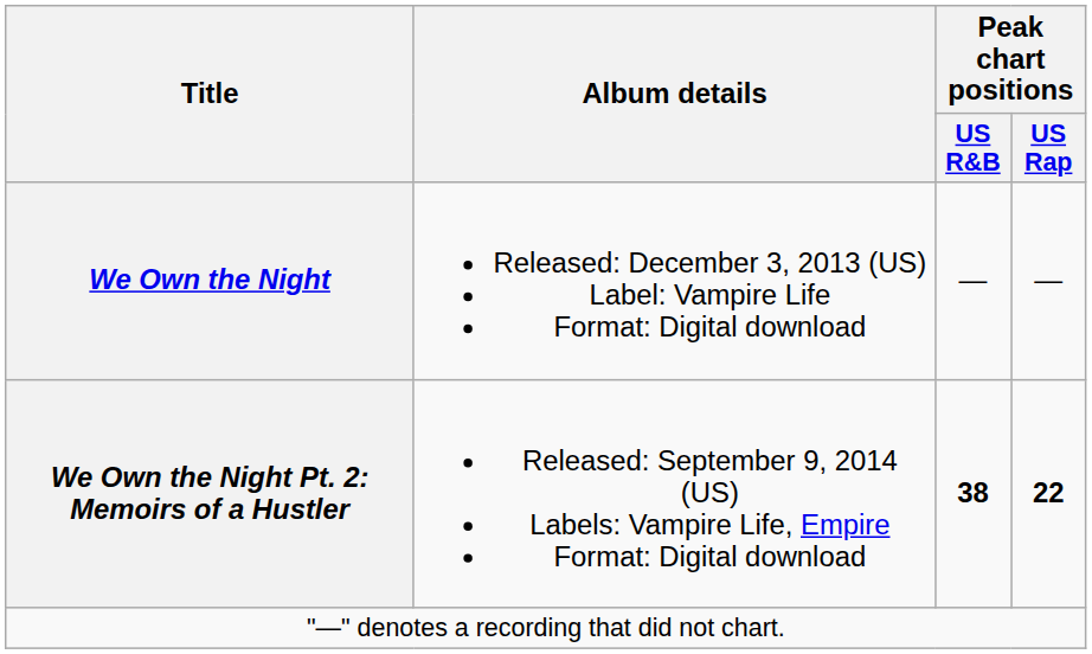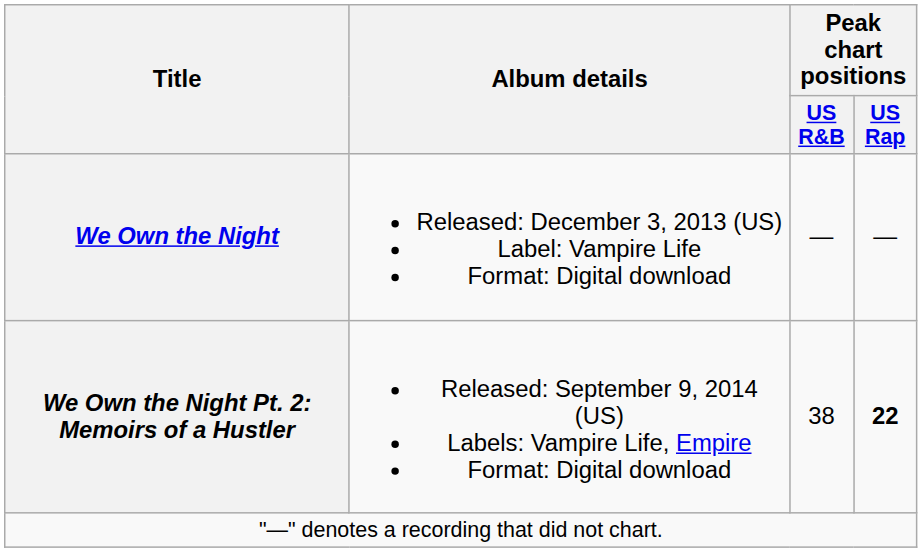We Own the Night Pt. 2: Memoirs of a Hustler | Peak chart positions / US R&B: bold -> normal
